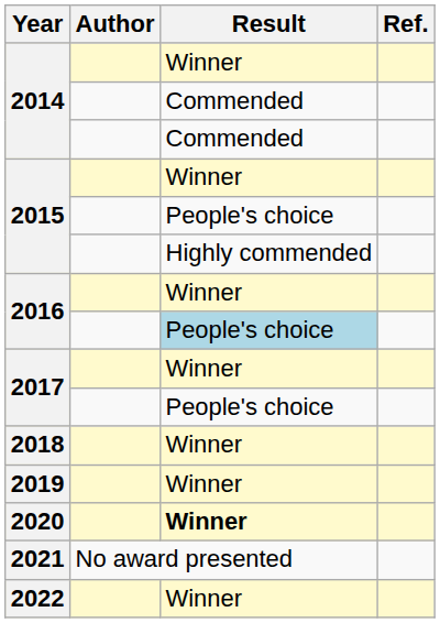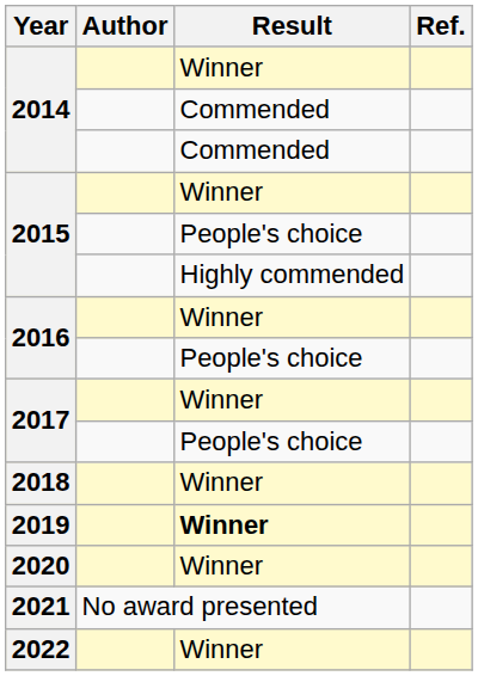2016 / People's choice | Result: lightblue background -> no background
2019 | Result: normal -> bold
2020 | Result: bold -> normal
